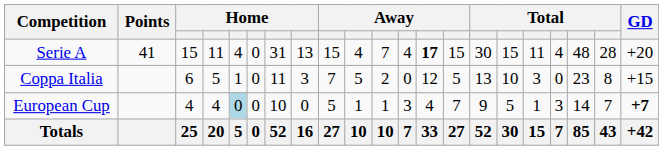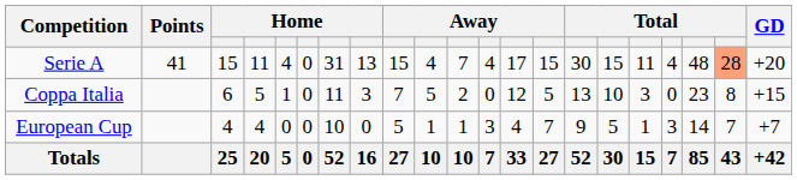Serie A | column 13: bold -> normal
Serie A | column 20: no background -> lightsalmon background
European Cup | column 5: lightblue background -> no background
European Cup | GD: bold -> normal
